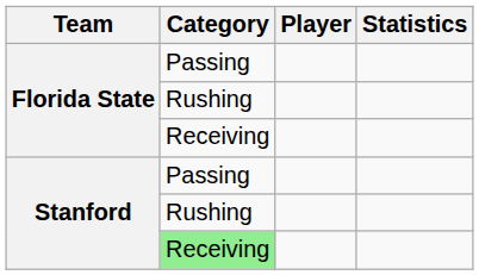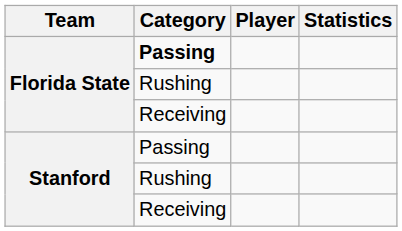Florida State / Passing | Category: normal -> bold
Stanford / Receiving | Category: lightgreen background -> no background
